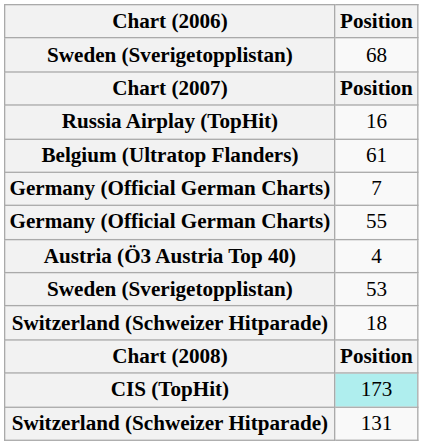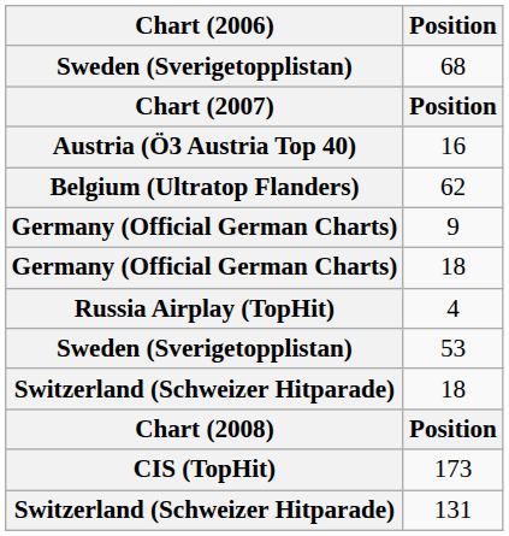row 4 | Chart (2006): Russia Airplay (TopHit) -> Austria (Ö3 Austria Top 40)
row 5 | Position: 61 -> 62
row 6 | Position: 7 -> 9
row 7 | Position: 55 -> 18
row 8 | Chart (2006): Austria (Ö3 Austria Top 40) -> Russia Airplay (TopHit)
row 12 | Position: paleturquoise background -> no background
